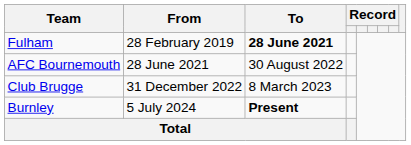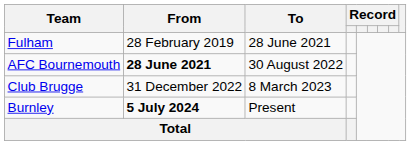Fulham | To: bold -> normal
AFC Bournemouth | From: normal -> bold
Burnley | From: normal -> bold
Burnley | To: bold -> normal
